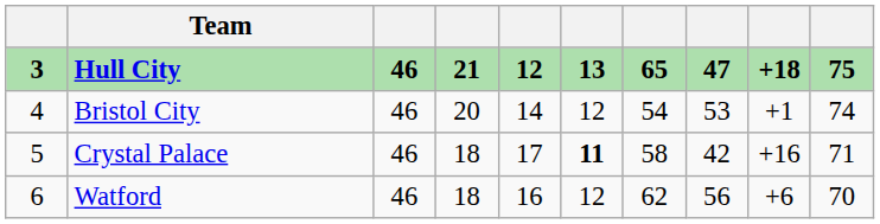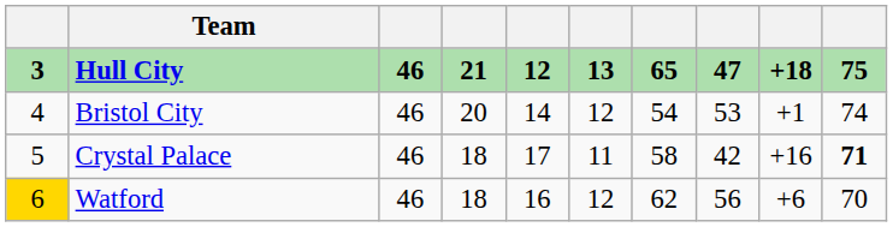Crystal Palace | column 6: bold -> normal
Crystal Palace | column 10: normal -> bold
Watford | column 1: no background -> gold background
